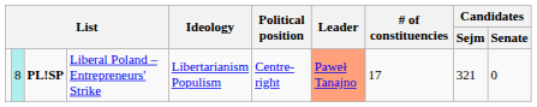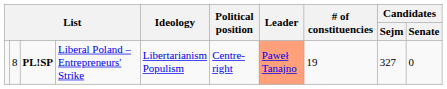PL!SP | column 2: paleturquoise background -> no background
PL!SP | # of constituencies: 17 -> 19
PL!SP | Candidates / Sejm: 321 -> 327
